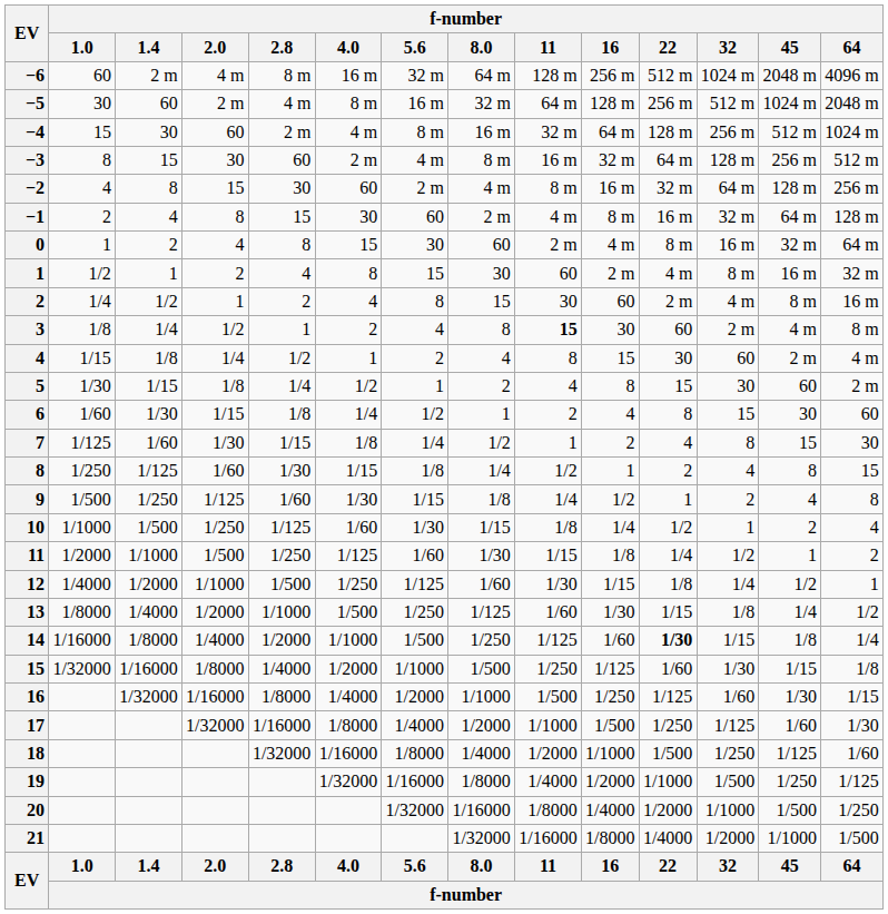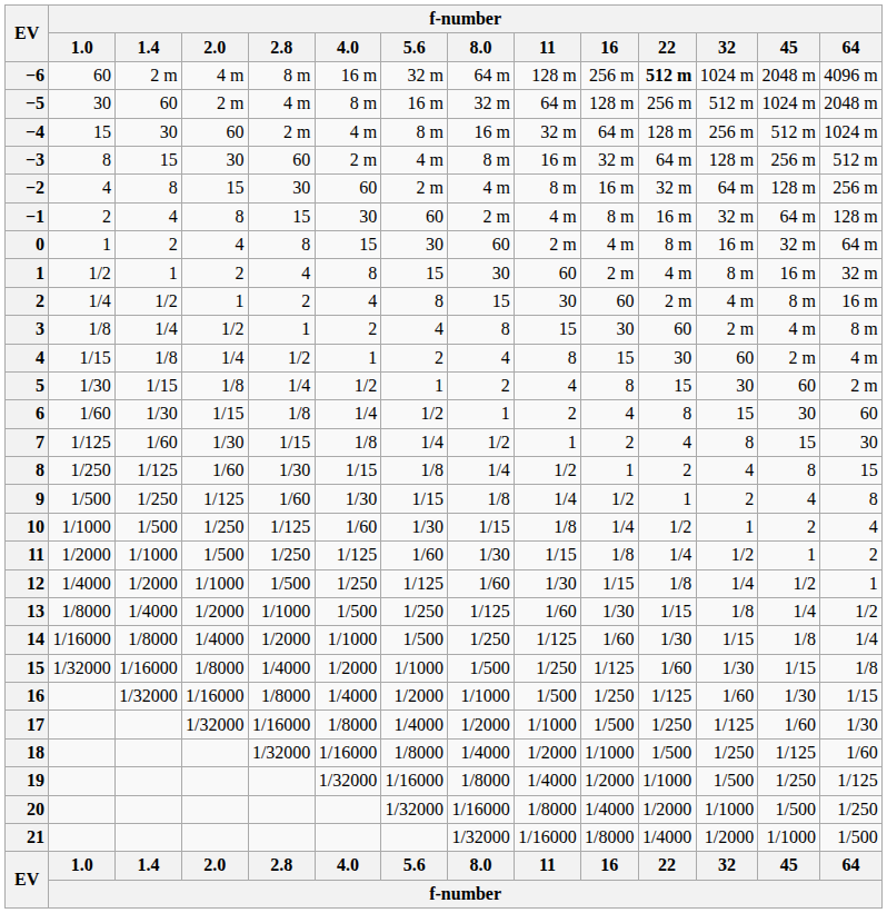−6 | f-number / 22: normal -> bold
3 | f-number / 11: bold -> normal
14 | f-number / 22: bold -> normal
